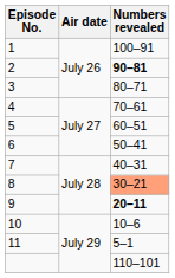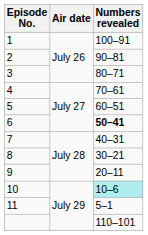2 | Numbers revealed: bold -> normal
6 | Numbers revealed: normal -> bold
8 | Numbers revealed: lightsalmon background -> no background
9 | Numbers revealed: bold -> normal
10 | Numbers revealed: no background -> paleturquoise background
